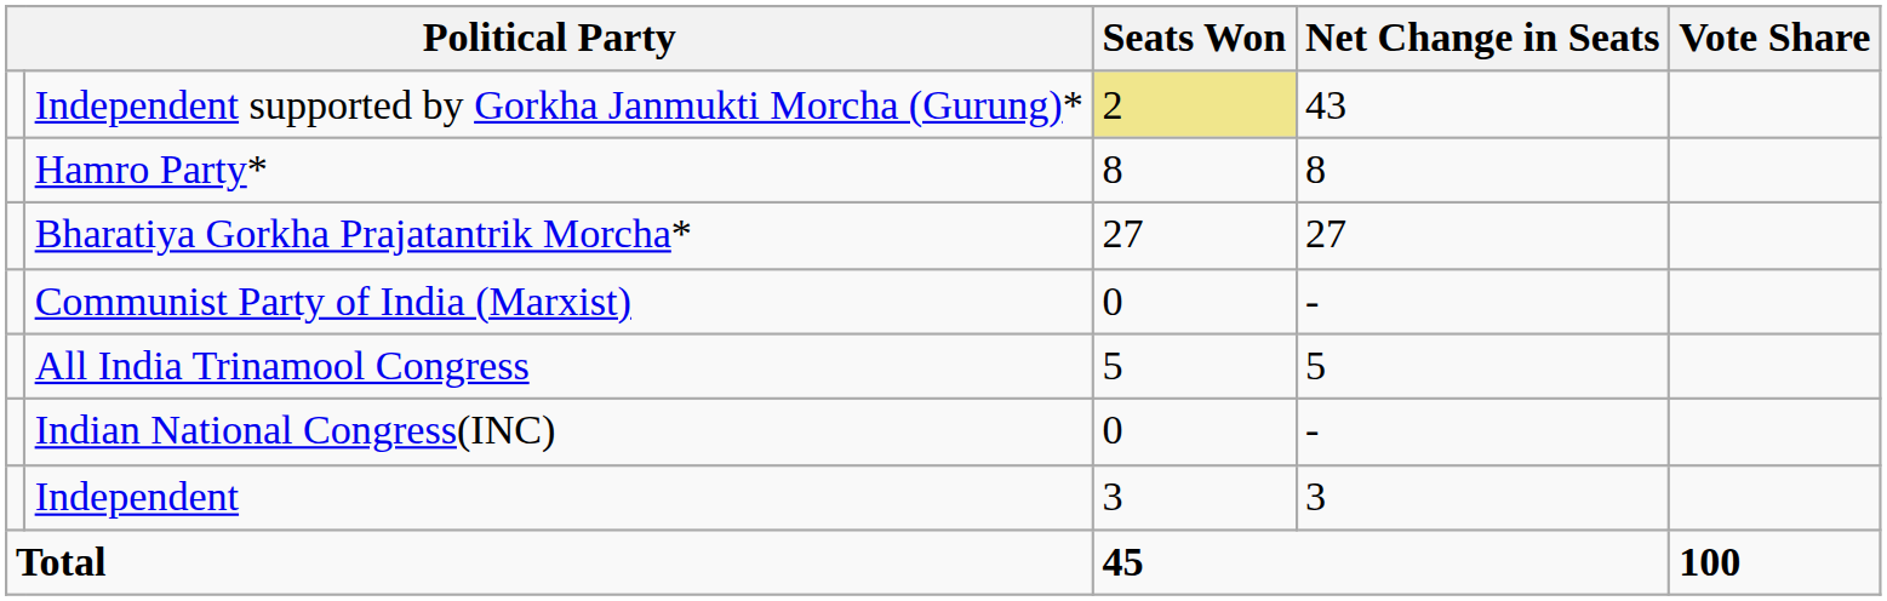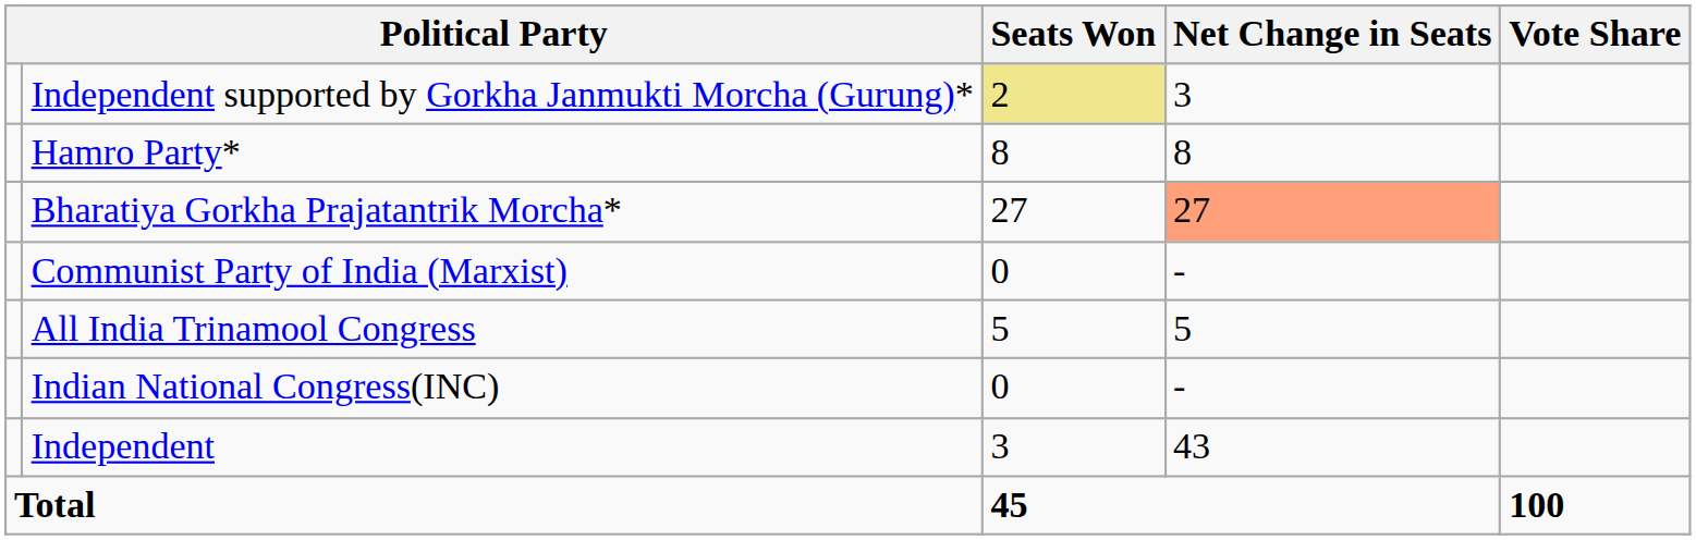Independent supported by Gorkha Janmukti Morcha (Gurung)* | Net Change in Seats: 43 -> 3
Bharatiya Gorkha Prajatantrik Morcha* | Net Change in Seats: no background -> lightsalmon background
Independent | Net Change in Seats: 3 -> 43
